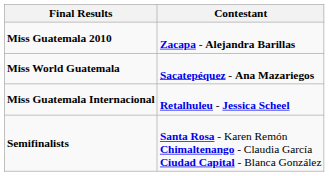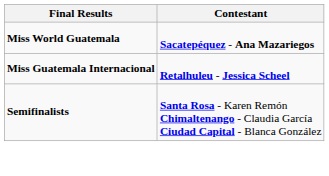- row: Miss Guatemala 2010 | Zacapa - Alejandra Barillas
